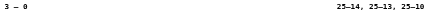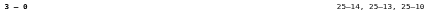row 1 | column 2: bold -> normal
